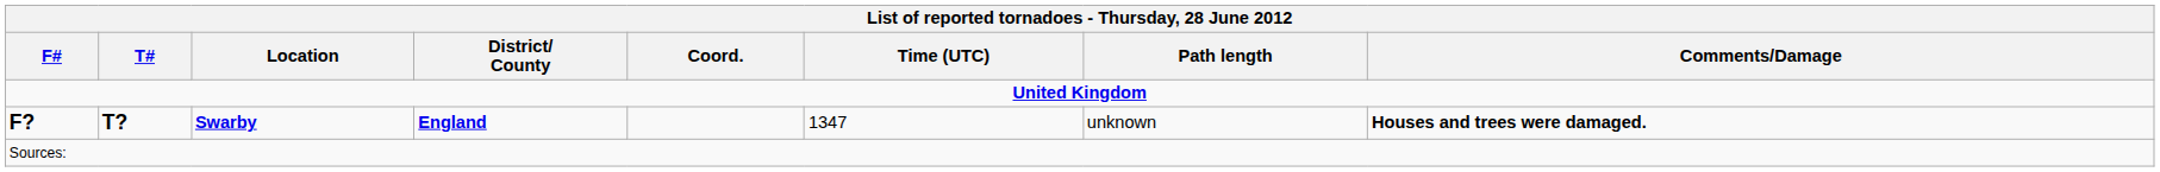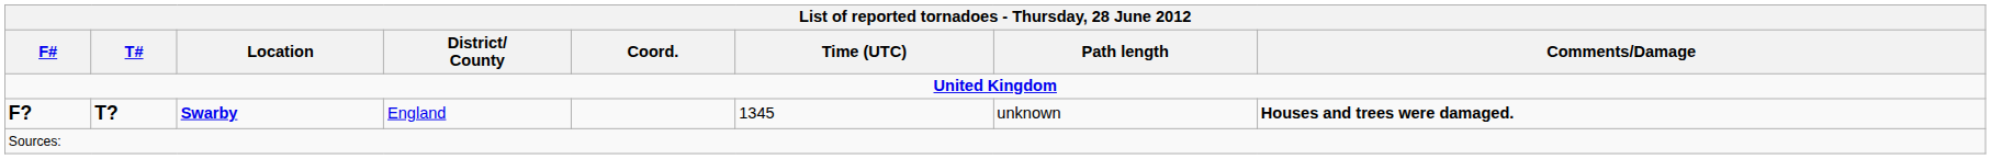F? | District/ County: bold -> normal
F? | Time (UTC): 1347 -> 1345
